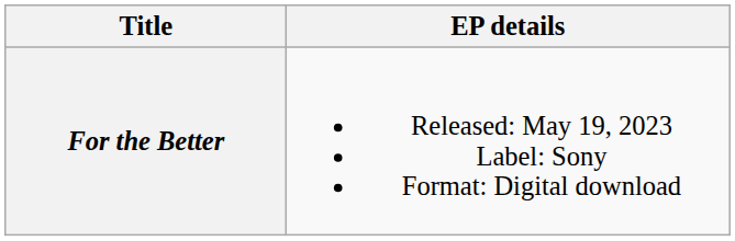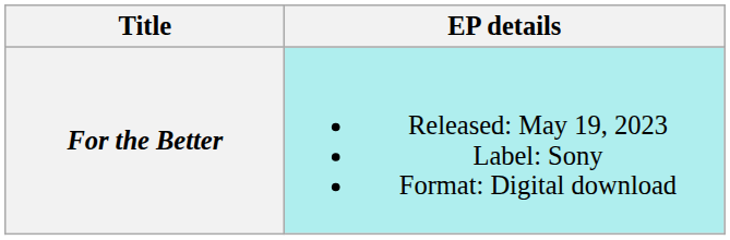For the Better | EP details: no background -> paleturquoise background
